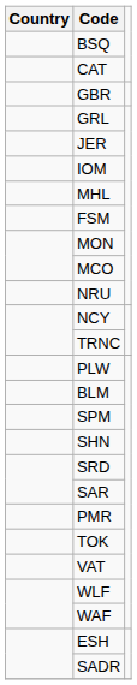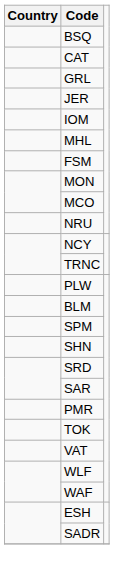- row: GBR
